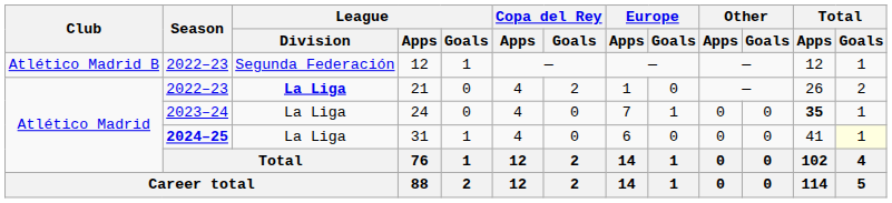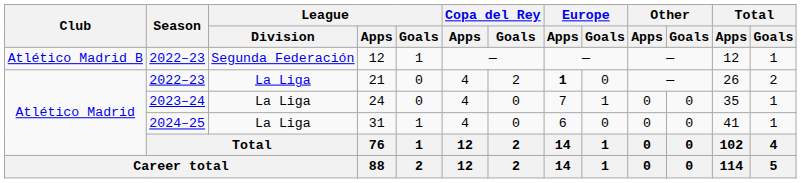21 | League / Division: bold -> normal
21 | Europe / Apps: normal -> bold
24 | Total / Apps: bold -> normal
31 | Season: bold -> normal
31 | Total / Goals: lightyellow background -> no background
